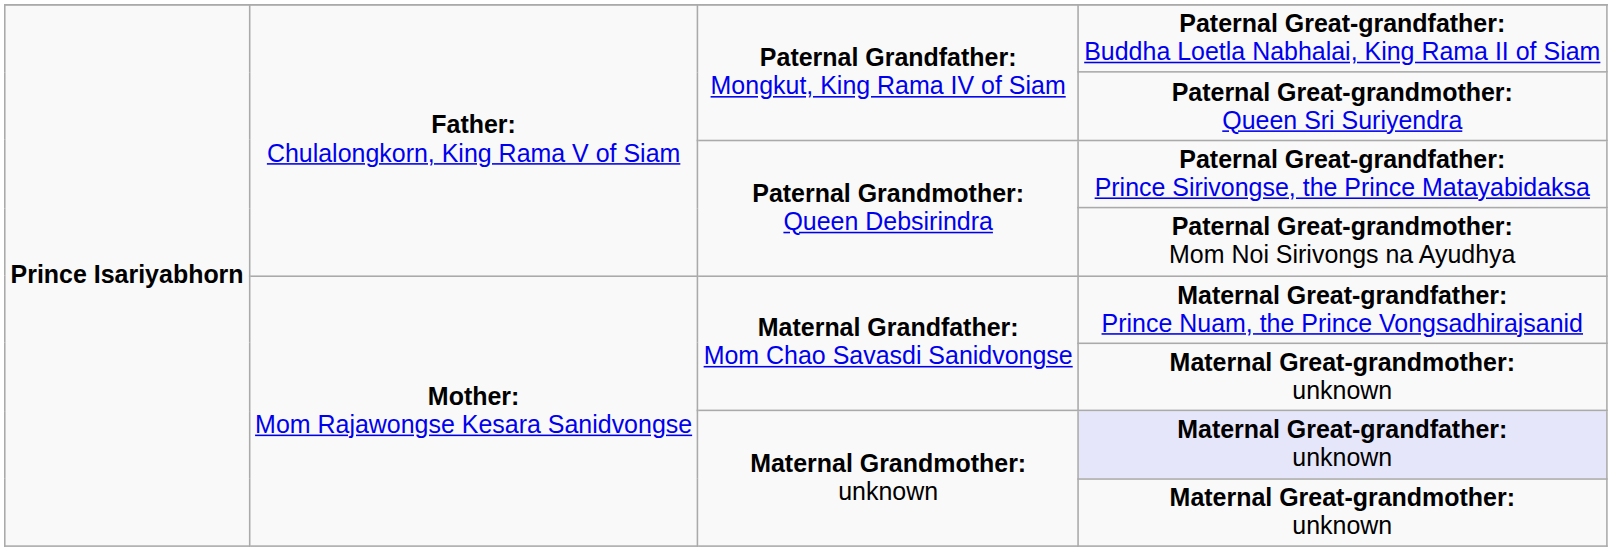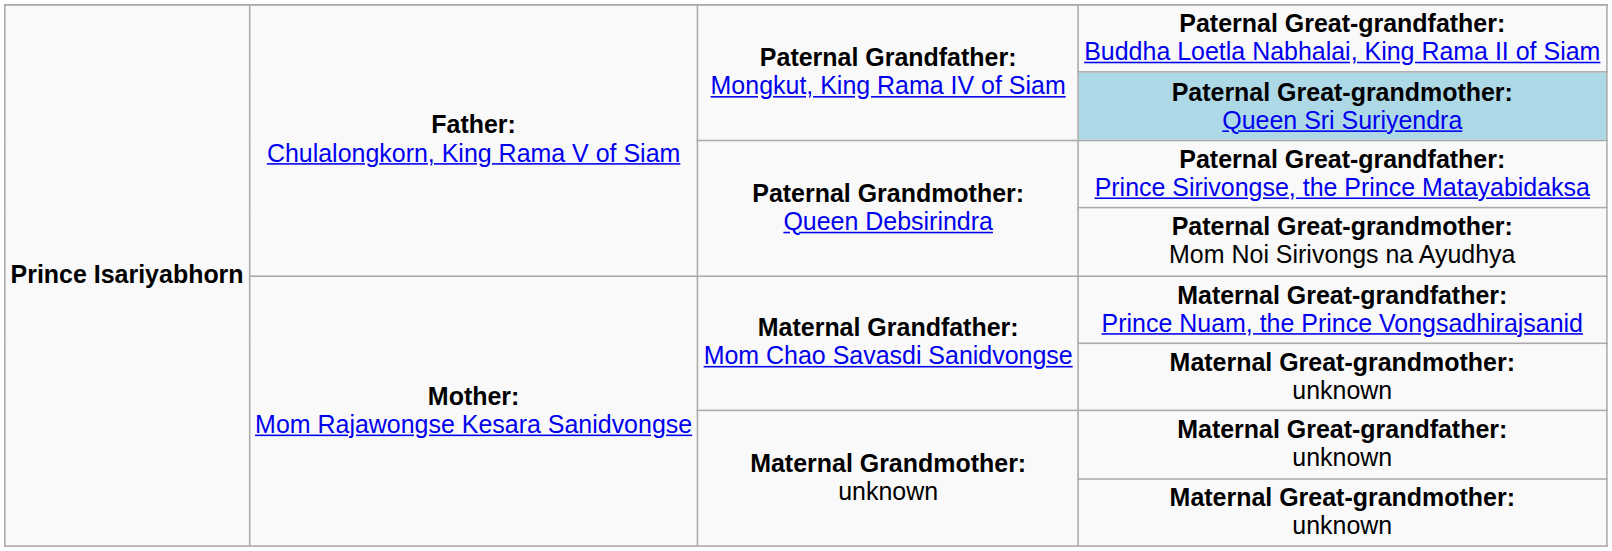Paternal Great-grandmother: Queen Sri Suriyendra | column 4: no background -> lightblue background
Maternal Great-grandfather: unknown | column 4: lavender background -> no background
